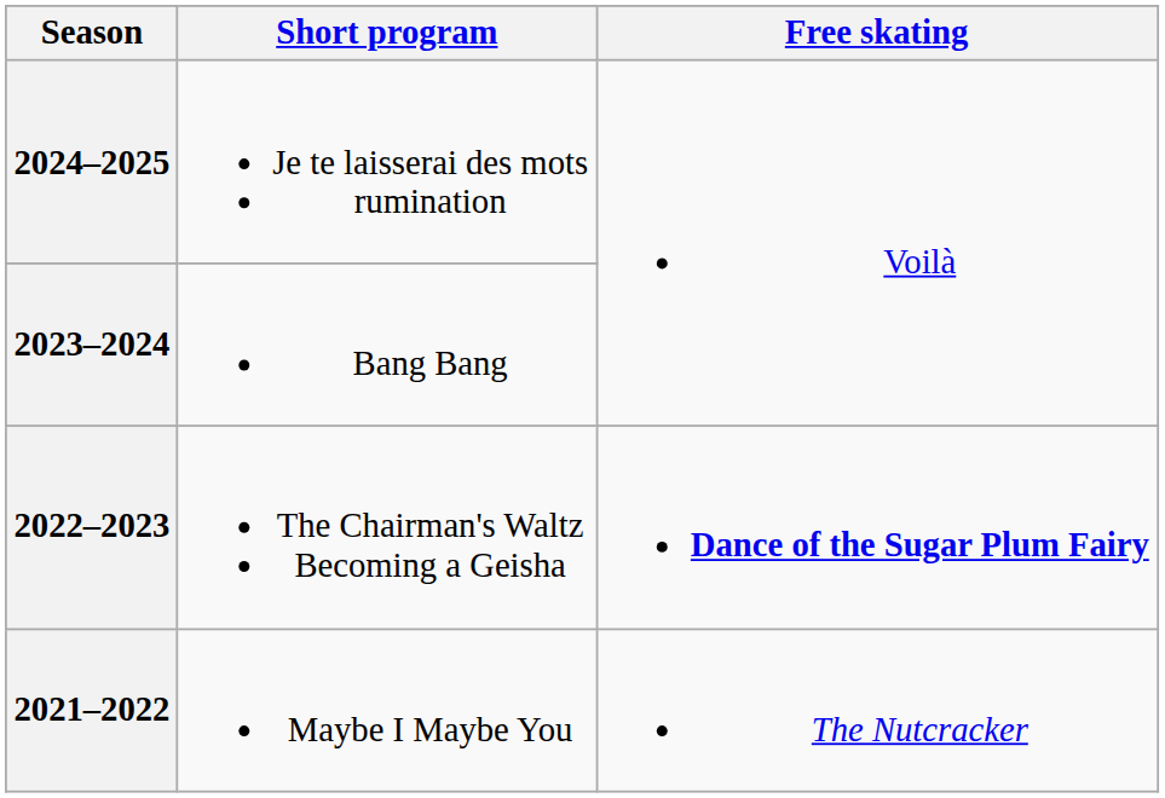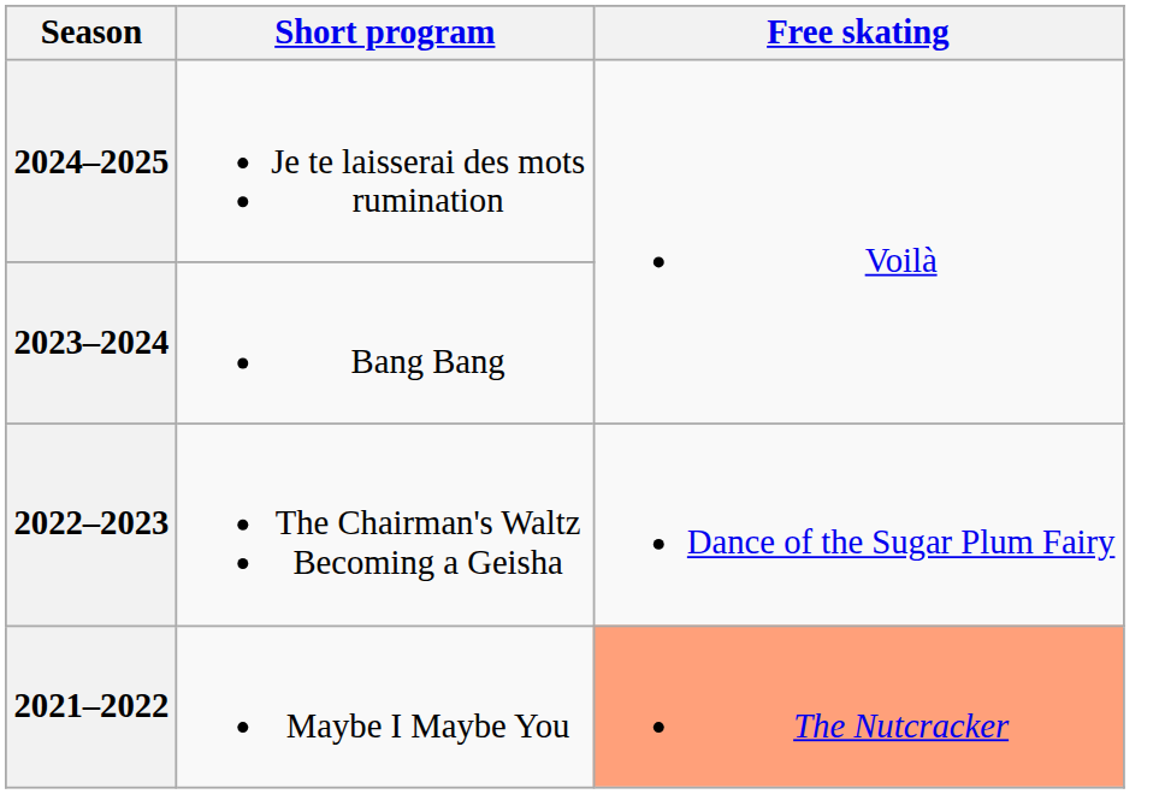2022–2023 | Free skating: bold -> normal
2021–2022 | Free skating: no background -> lightsalmon background
